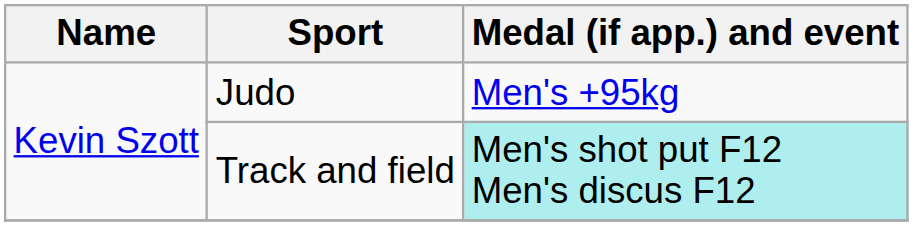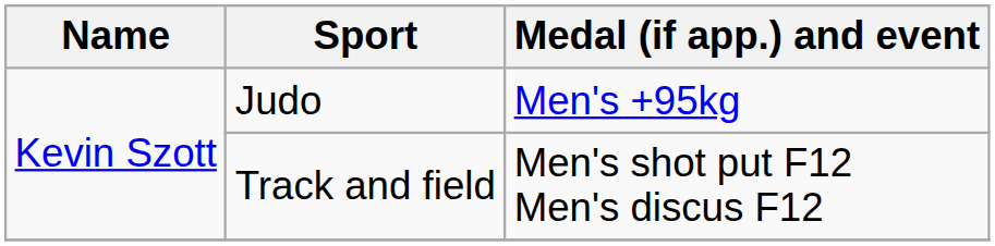Track and field | Medal (if app.) and event: paleturquoise background -> no background
